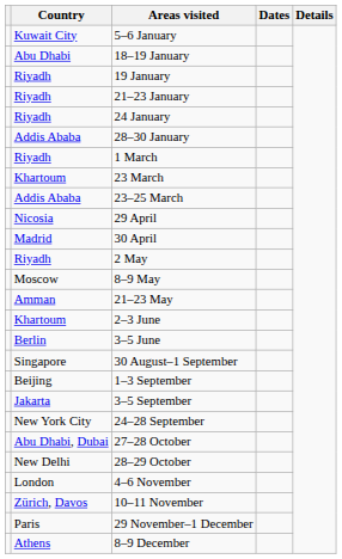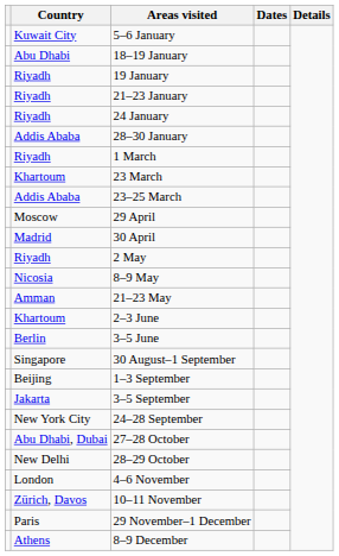29 April | Country: Nicosia -> Moscow
8–9 May | Country: Moscow -> Nicosia
